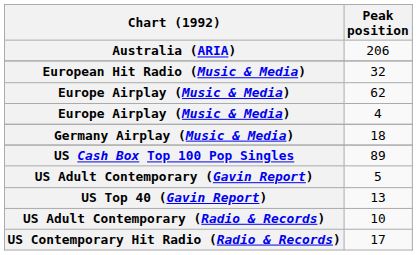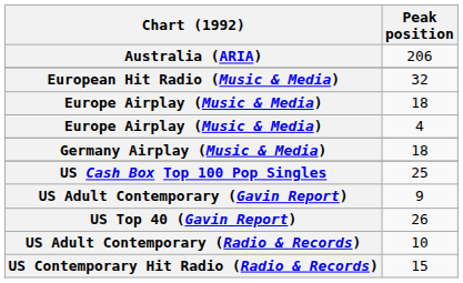row 4 | Peak position: 62 -> 18
row 7 | Peak position: 89 -> 25
row 8 | Peak position: 5 -> 9
row 9 | Peak position: 13 -> 26
row 11 | Peak position: 17 -> 15
